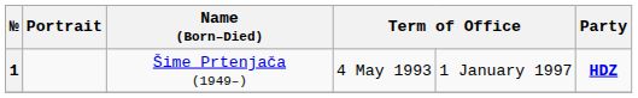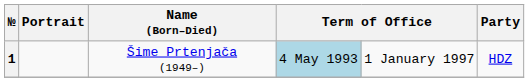1 | column 4: no background -> lightblue background
1 | Party: bold -> normal
